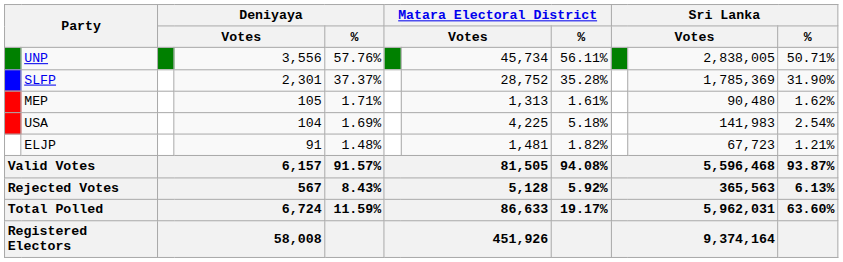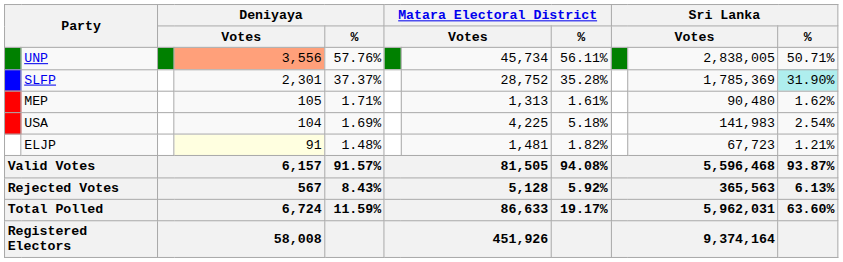UNP | column 4: no background -> lightsalmon background
SLFP | Sri Lanka / %: no background -> paleturquoise background
ELJP | column 4: no background -> lightyellow background
